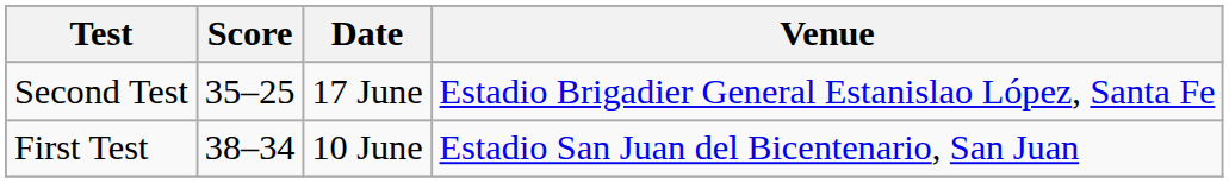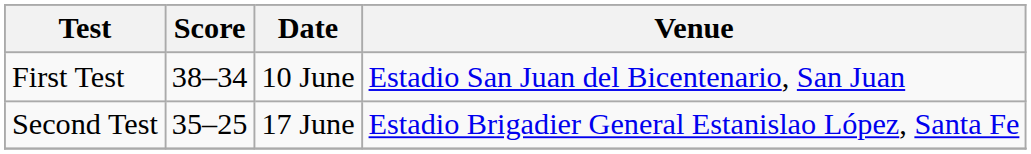rows swapped: First Test <-> Second Test
